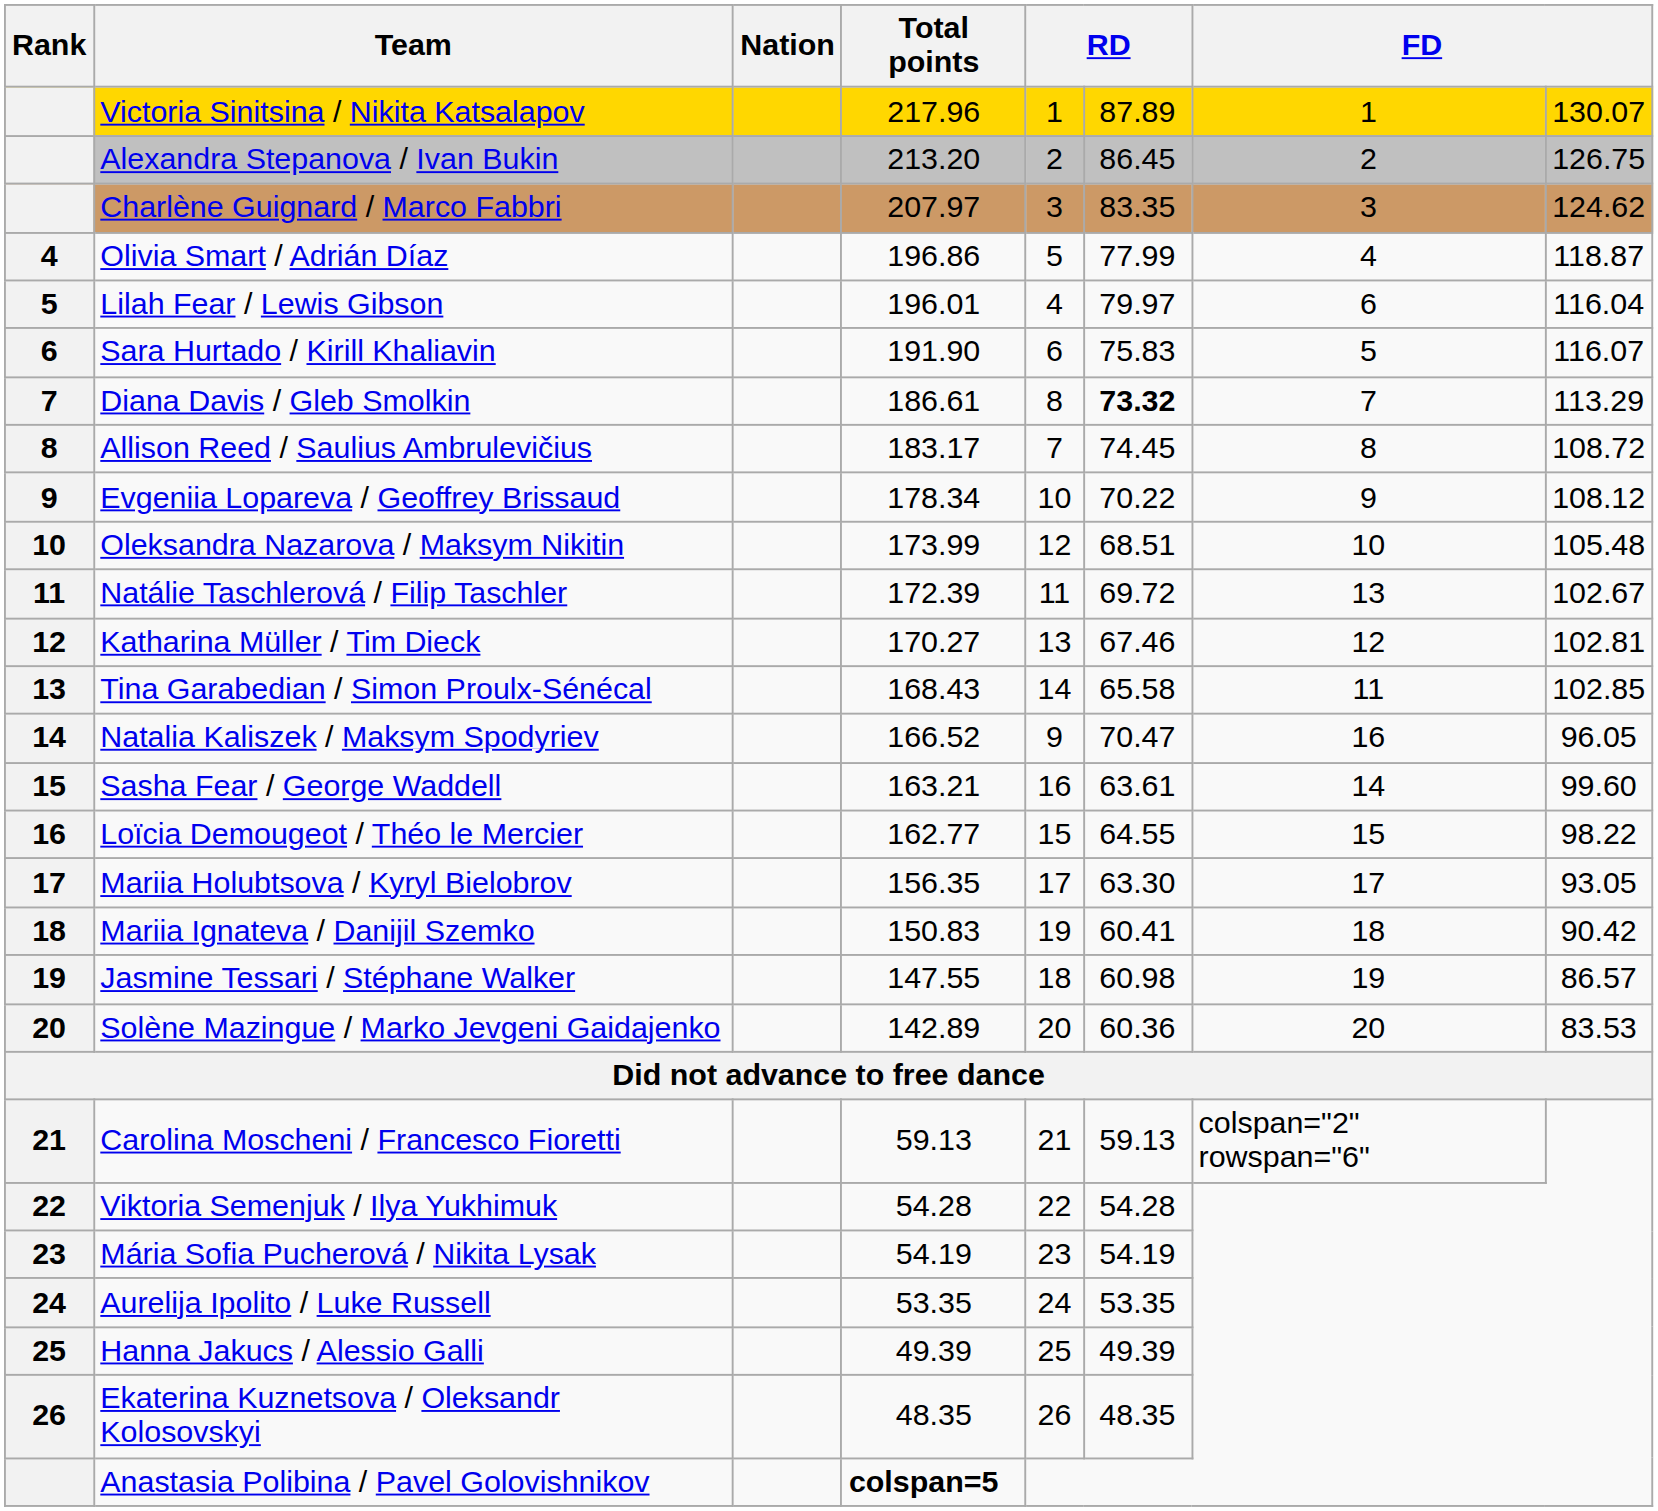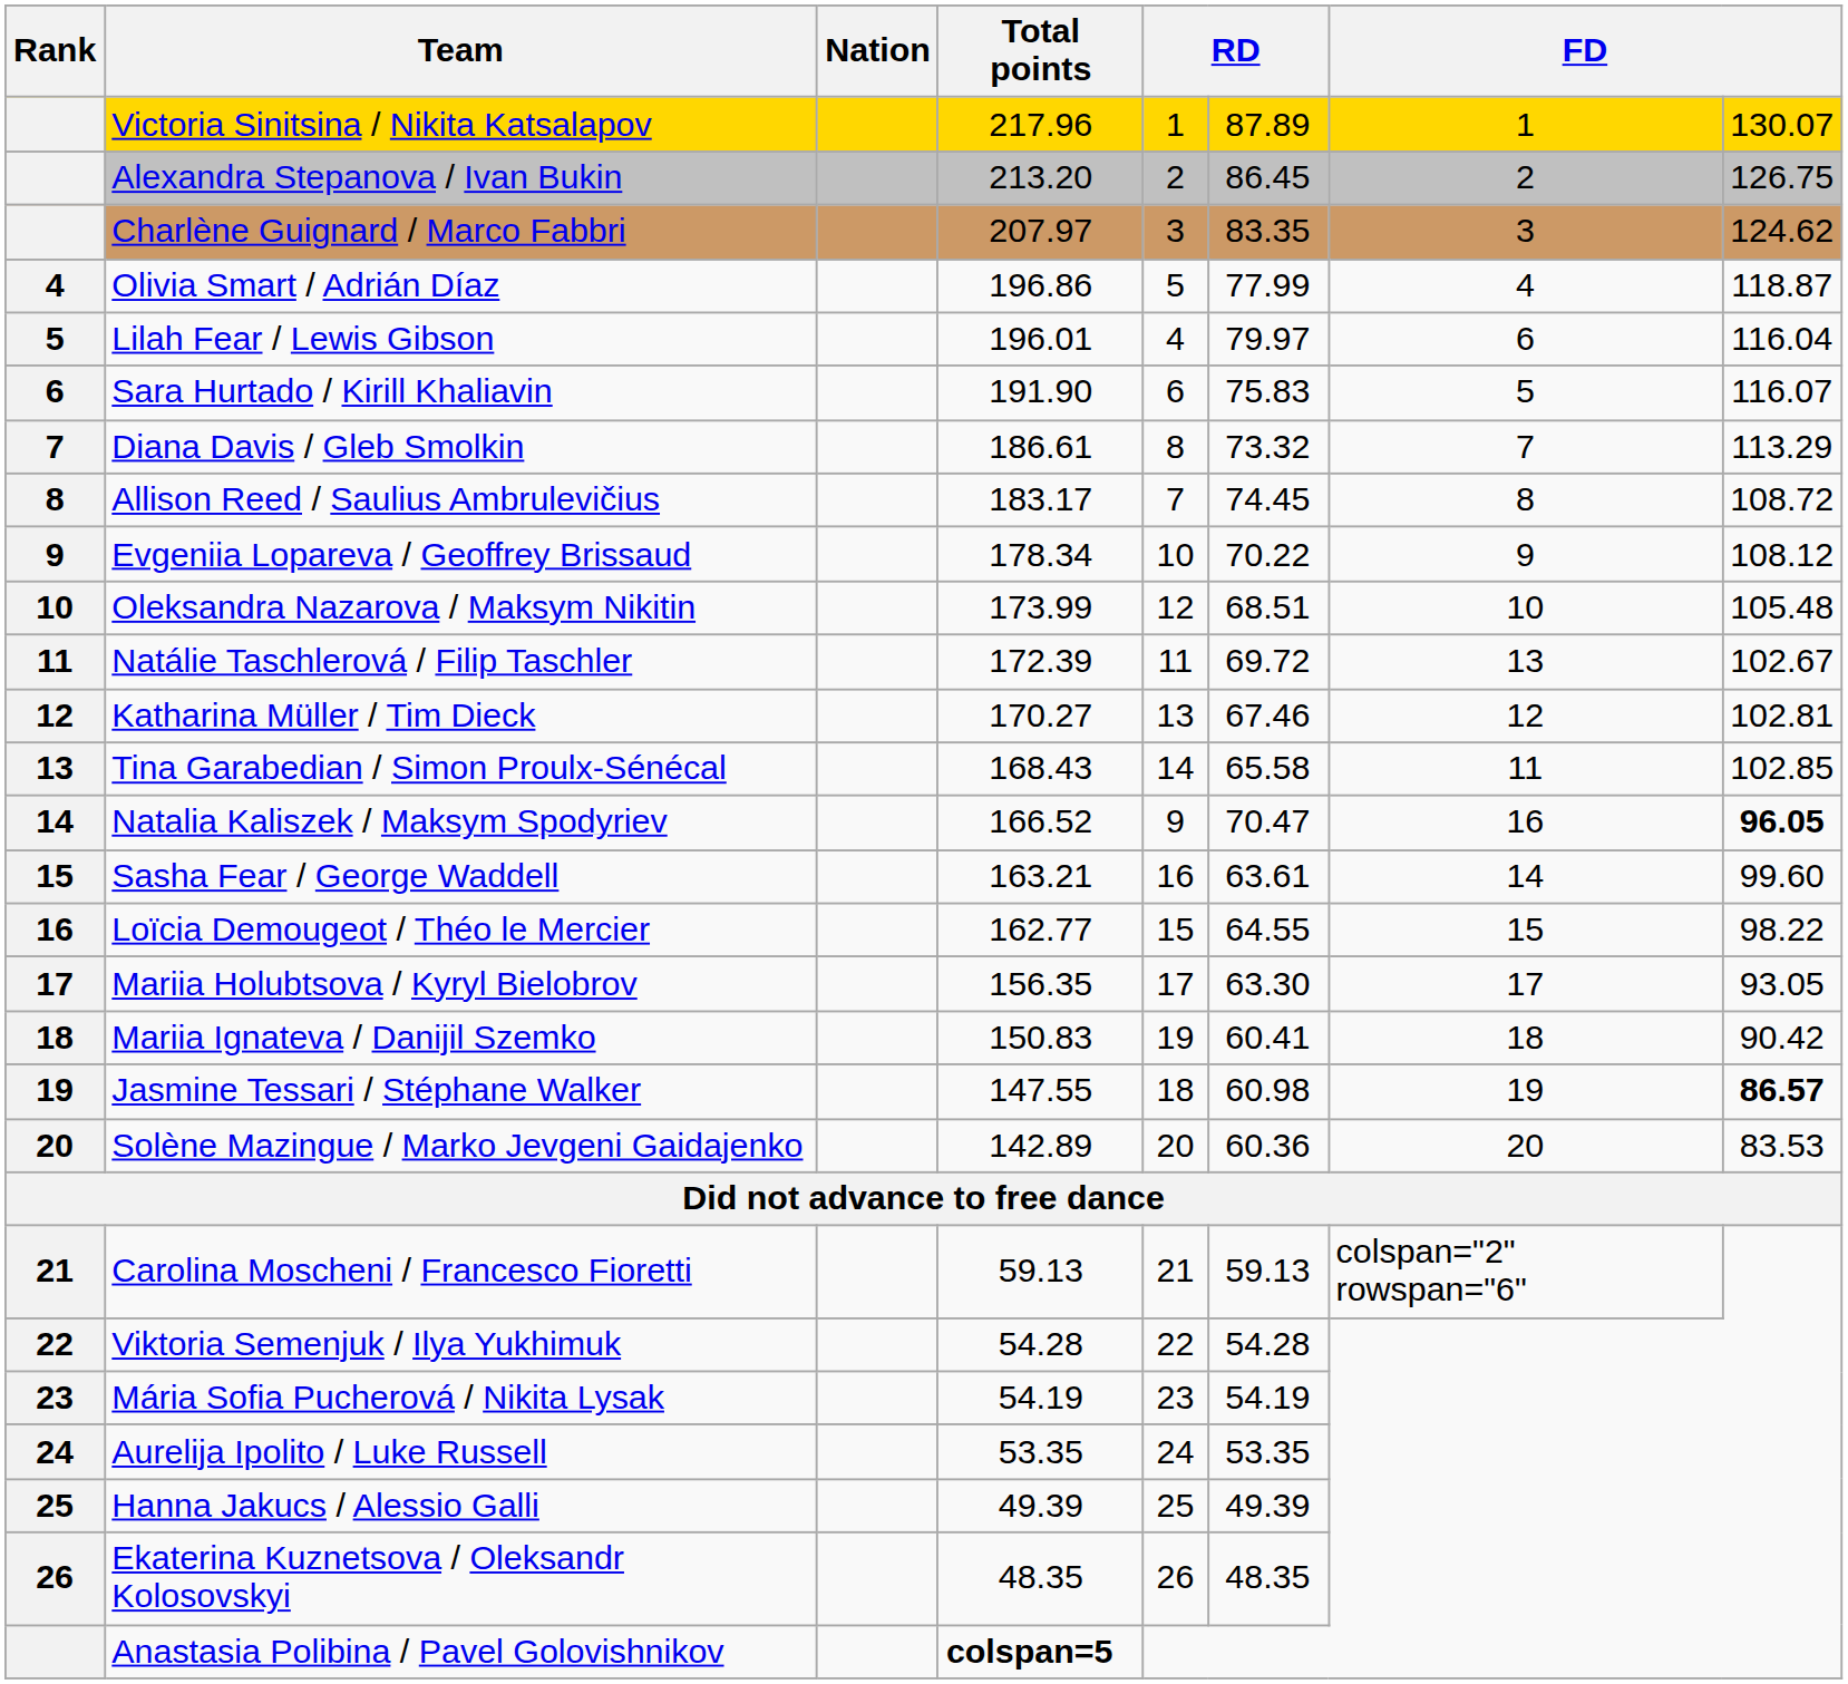Diana Davis / Gleb Smolkin | column 6: bold -> normal
Natalia Kaliszek / Maksym Spodyriev | column 8: normal -> bold
Jasmine Tessari / Stéphane Walker | column 8: normal -> bold
